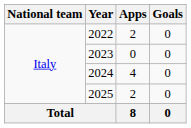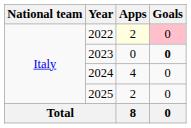2022 | Apps: no background -> lightyellow background
2022 | Goals: no background -> pink background
2023 | Goals: normal -> bold
